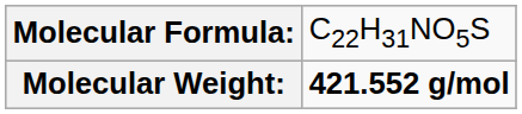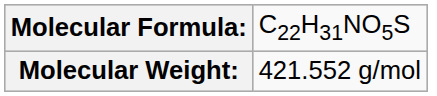Molecular Weight: | column 2: bold -> normal
